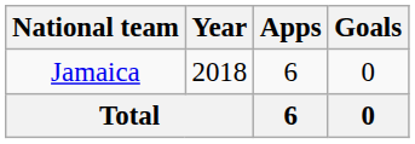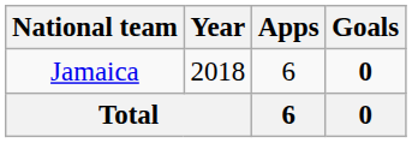Jamaica | Goals: normal -> bold
